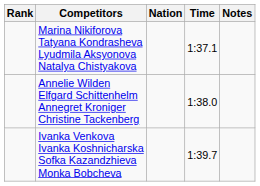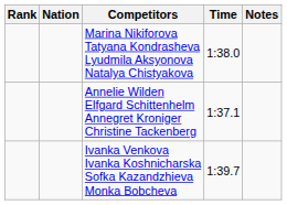columns swapped: Nation <-> Competitors
row 2 | Time: 1:37.1 -> 1:38.0
row 3 | Time: 1:38.0 -> 1:37.1
